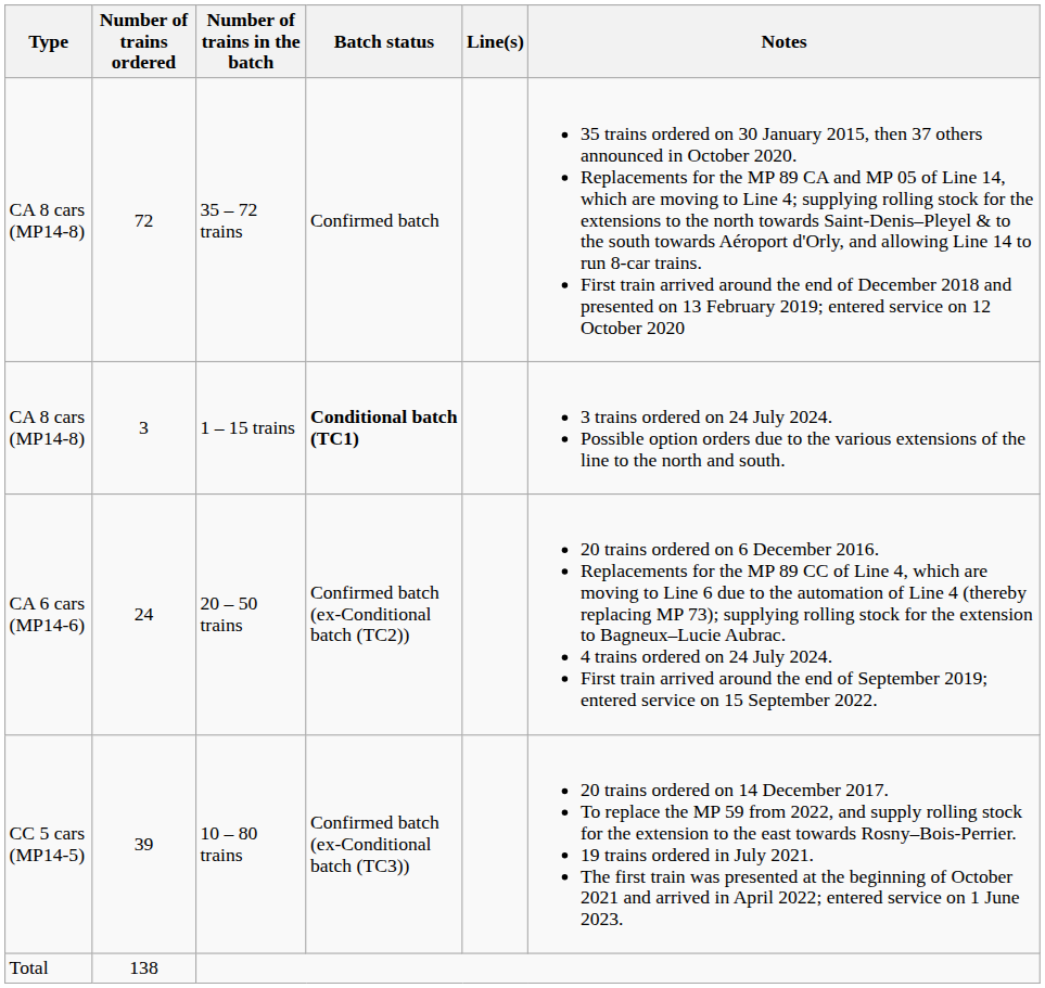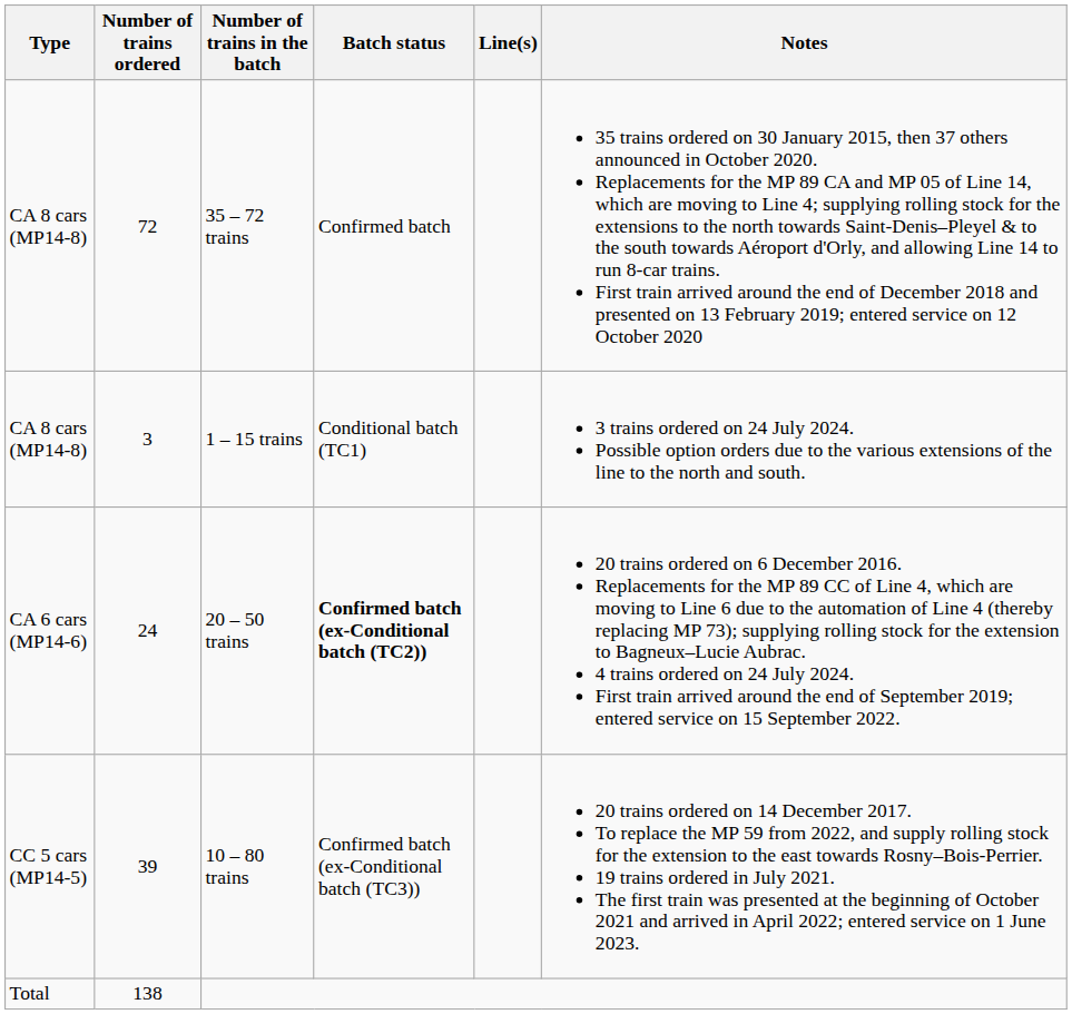1 – 15 trains | Batch status: bold -> normal
20 – 50 trains | Batch status: normal -> bold
